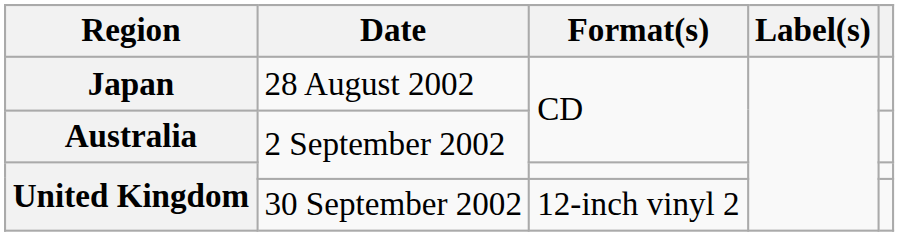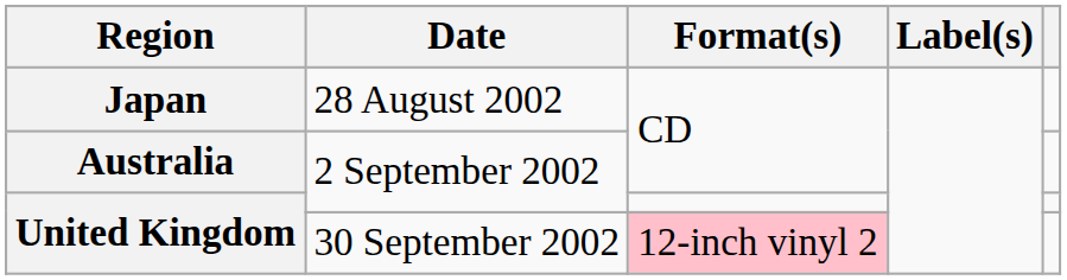United Kingdom / 30 September 2002 | Format(s): no background -> pink background
